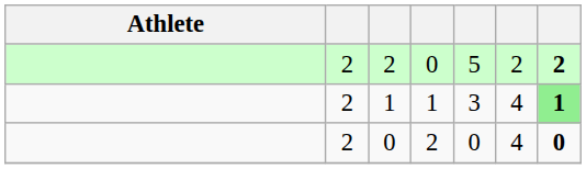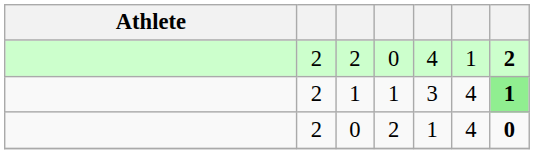row 2 | column 5: 5 -> 4
row 2 | column 6: 2 -> 1
row 4 | column 5: 0 -> 1
